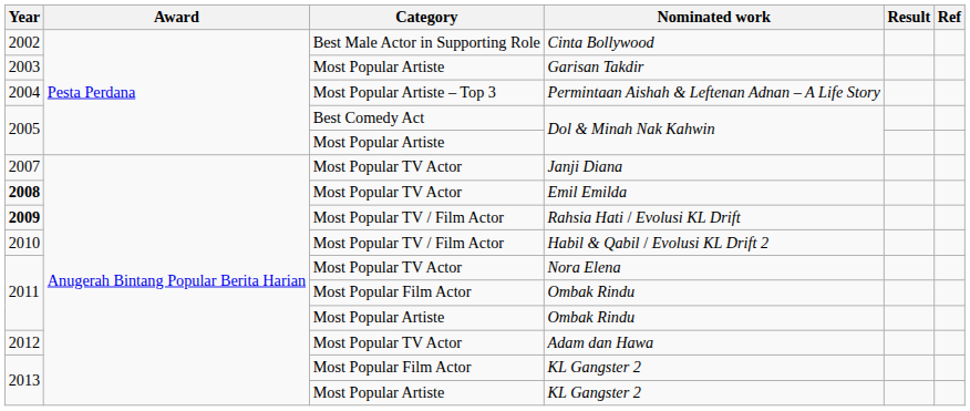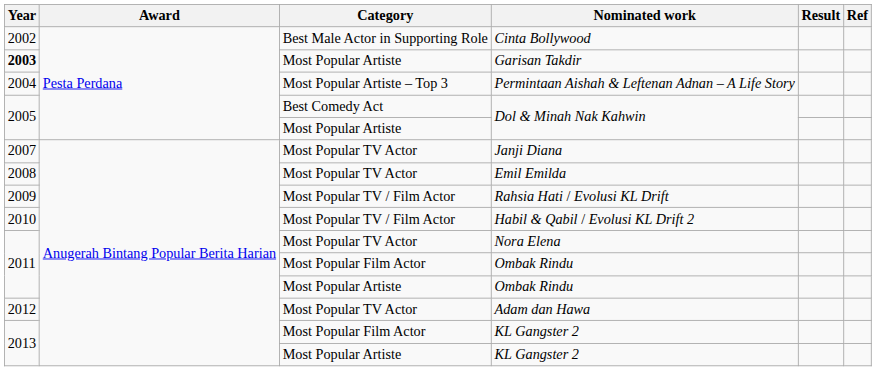Garisan Takdir | Year: normal -> bold
Emil Emilda | Year: bold -> normal
Rahsia Hati / Evolusi KL Drift | Year: bold -> normal
